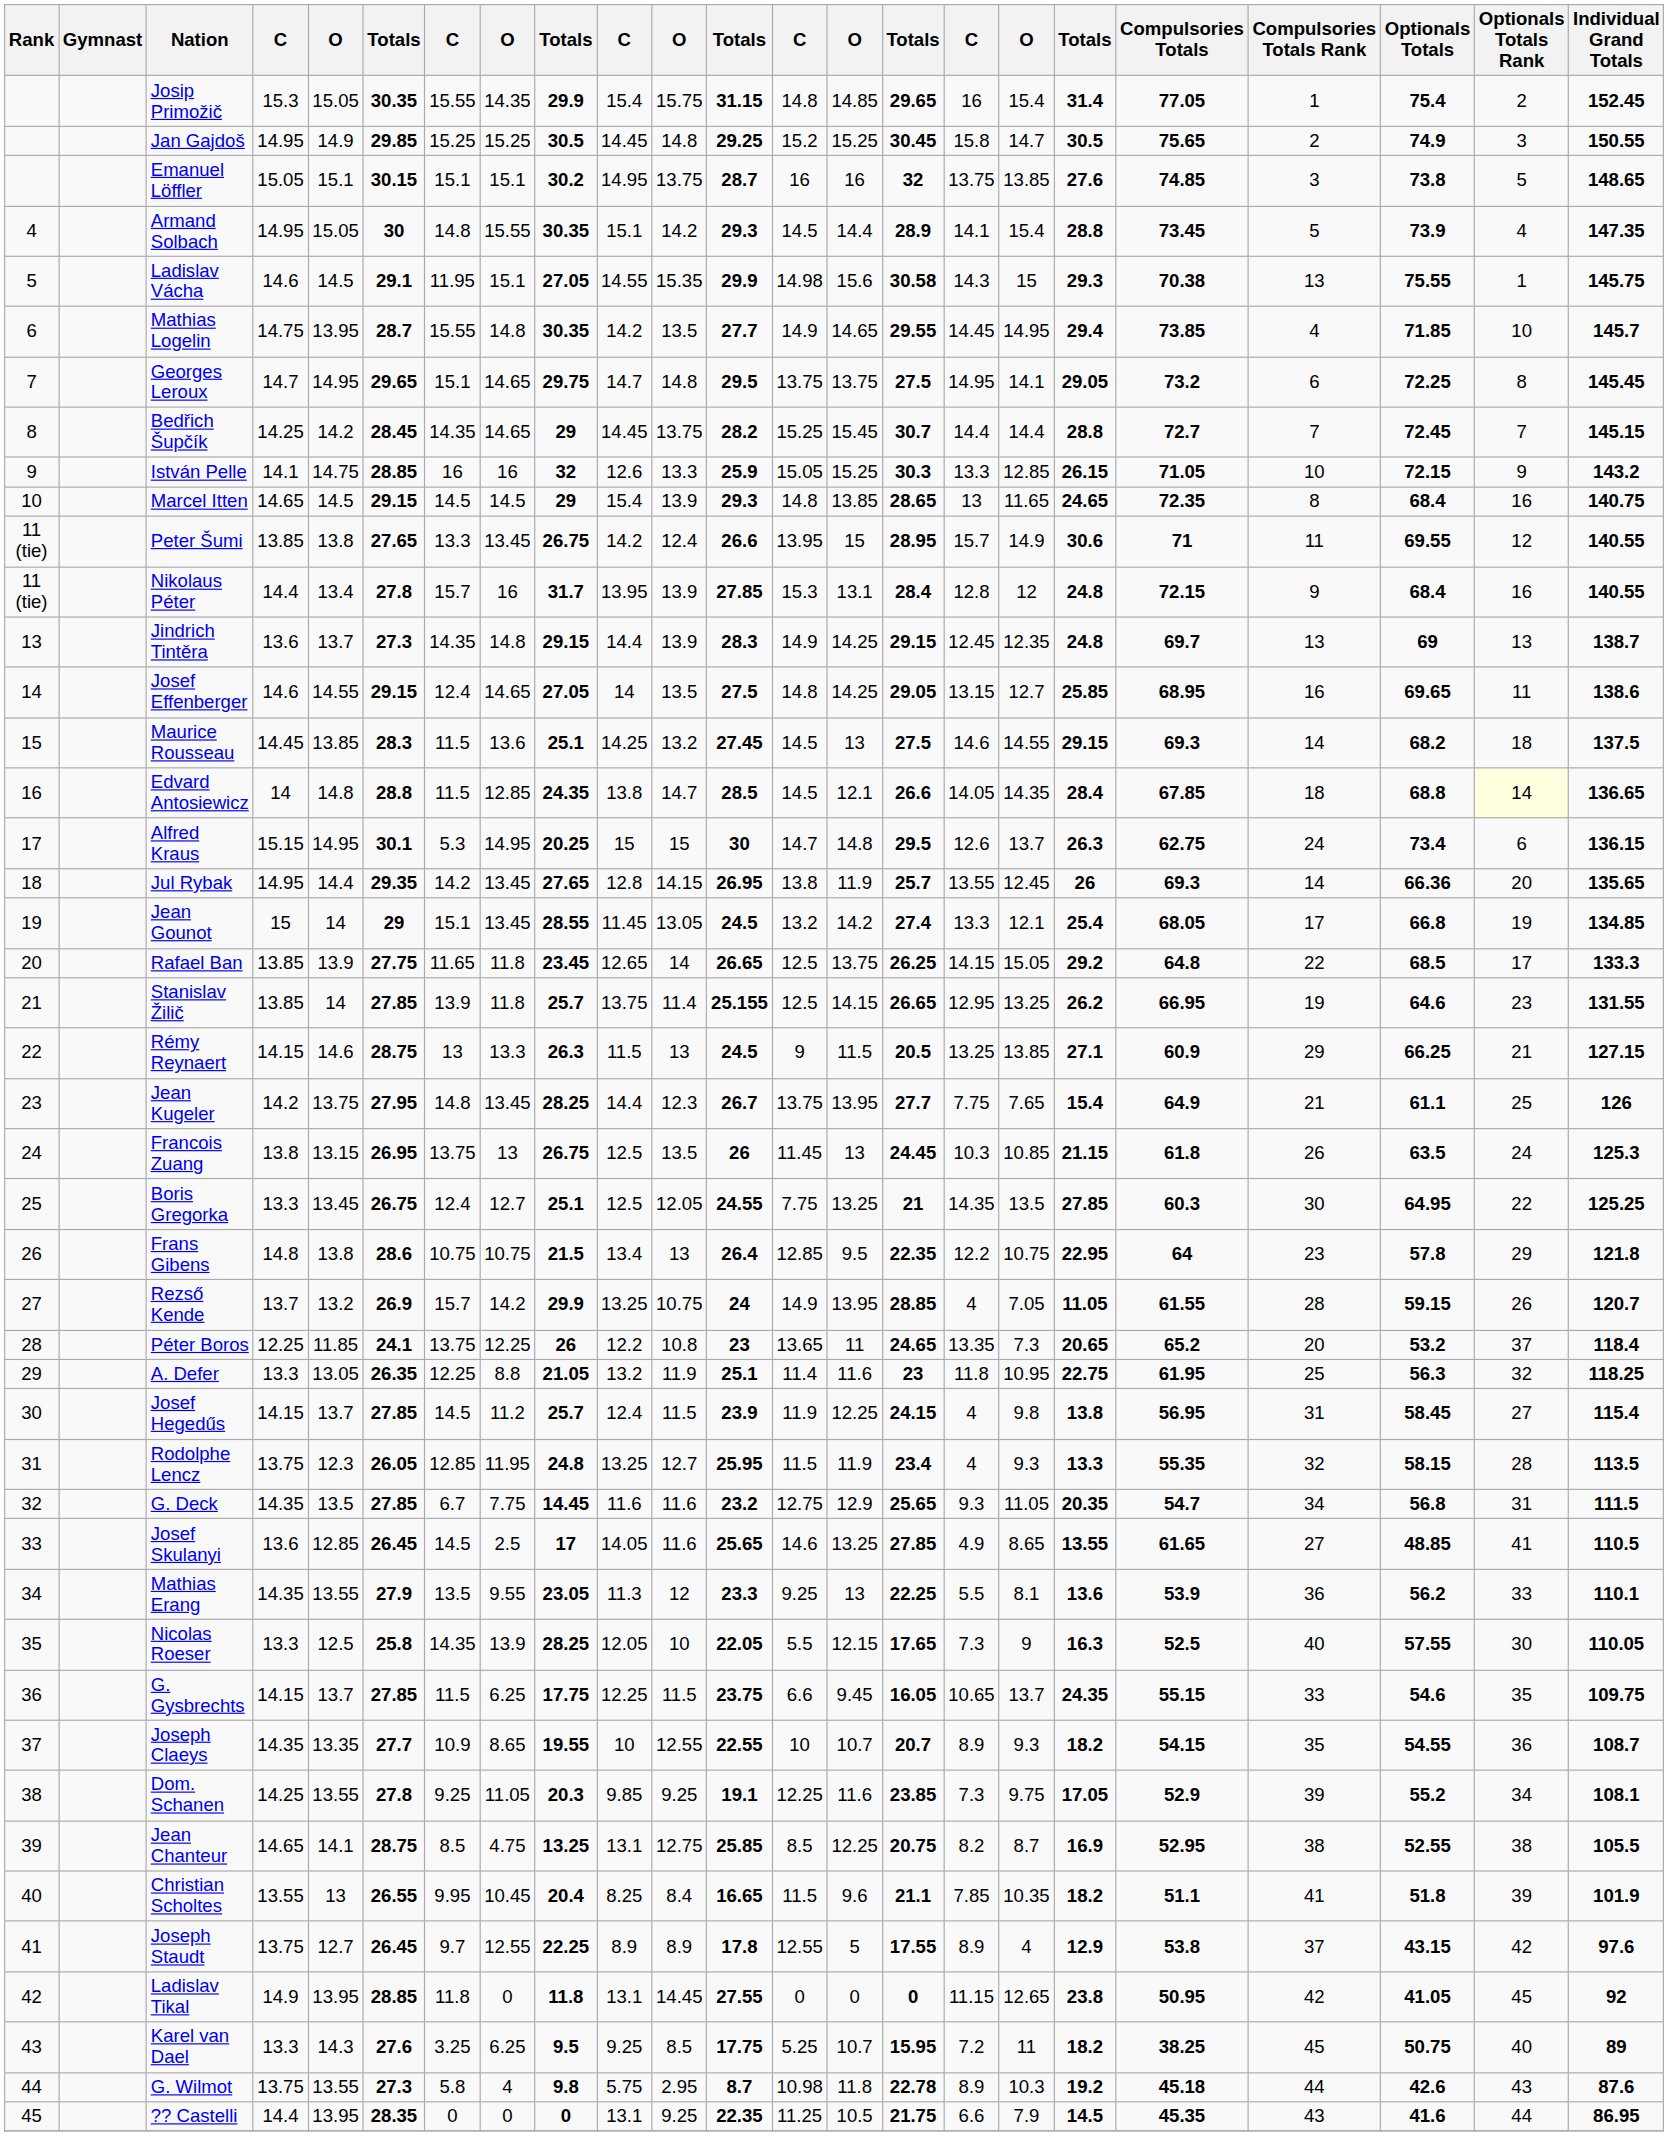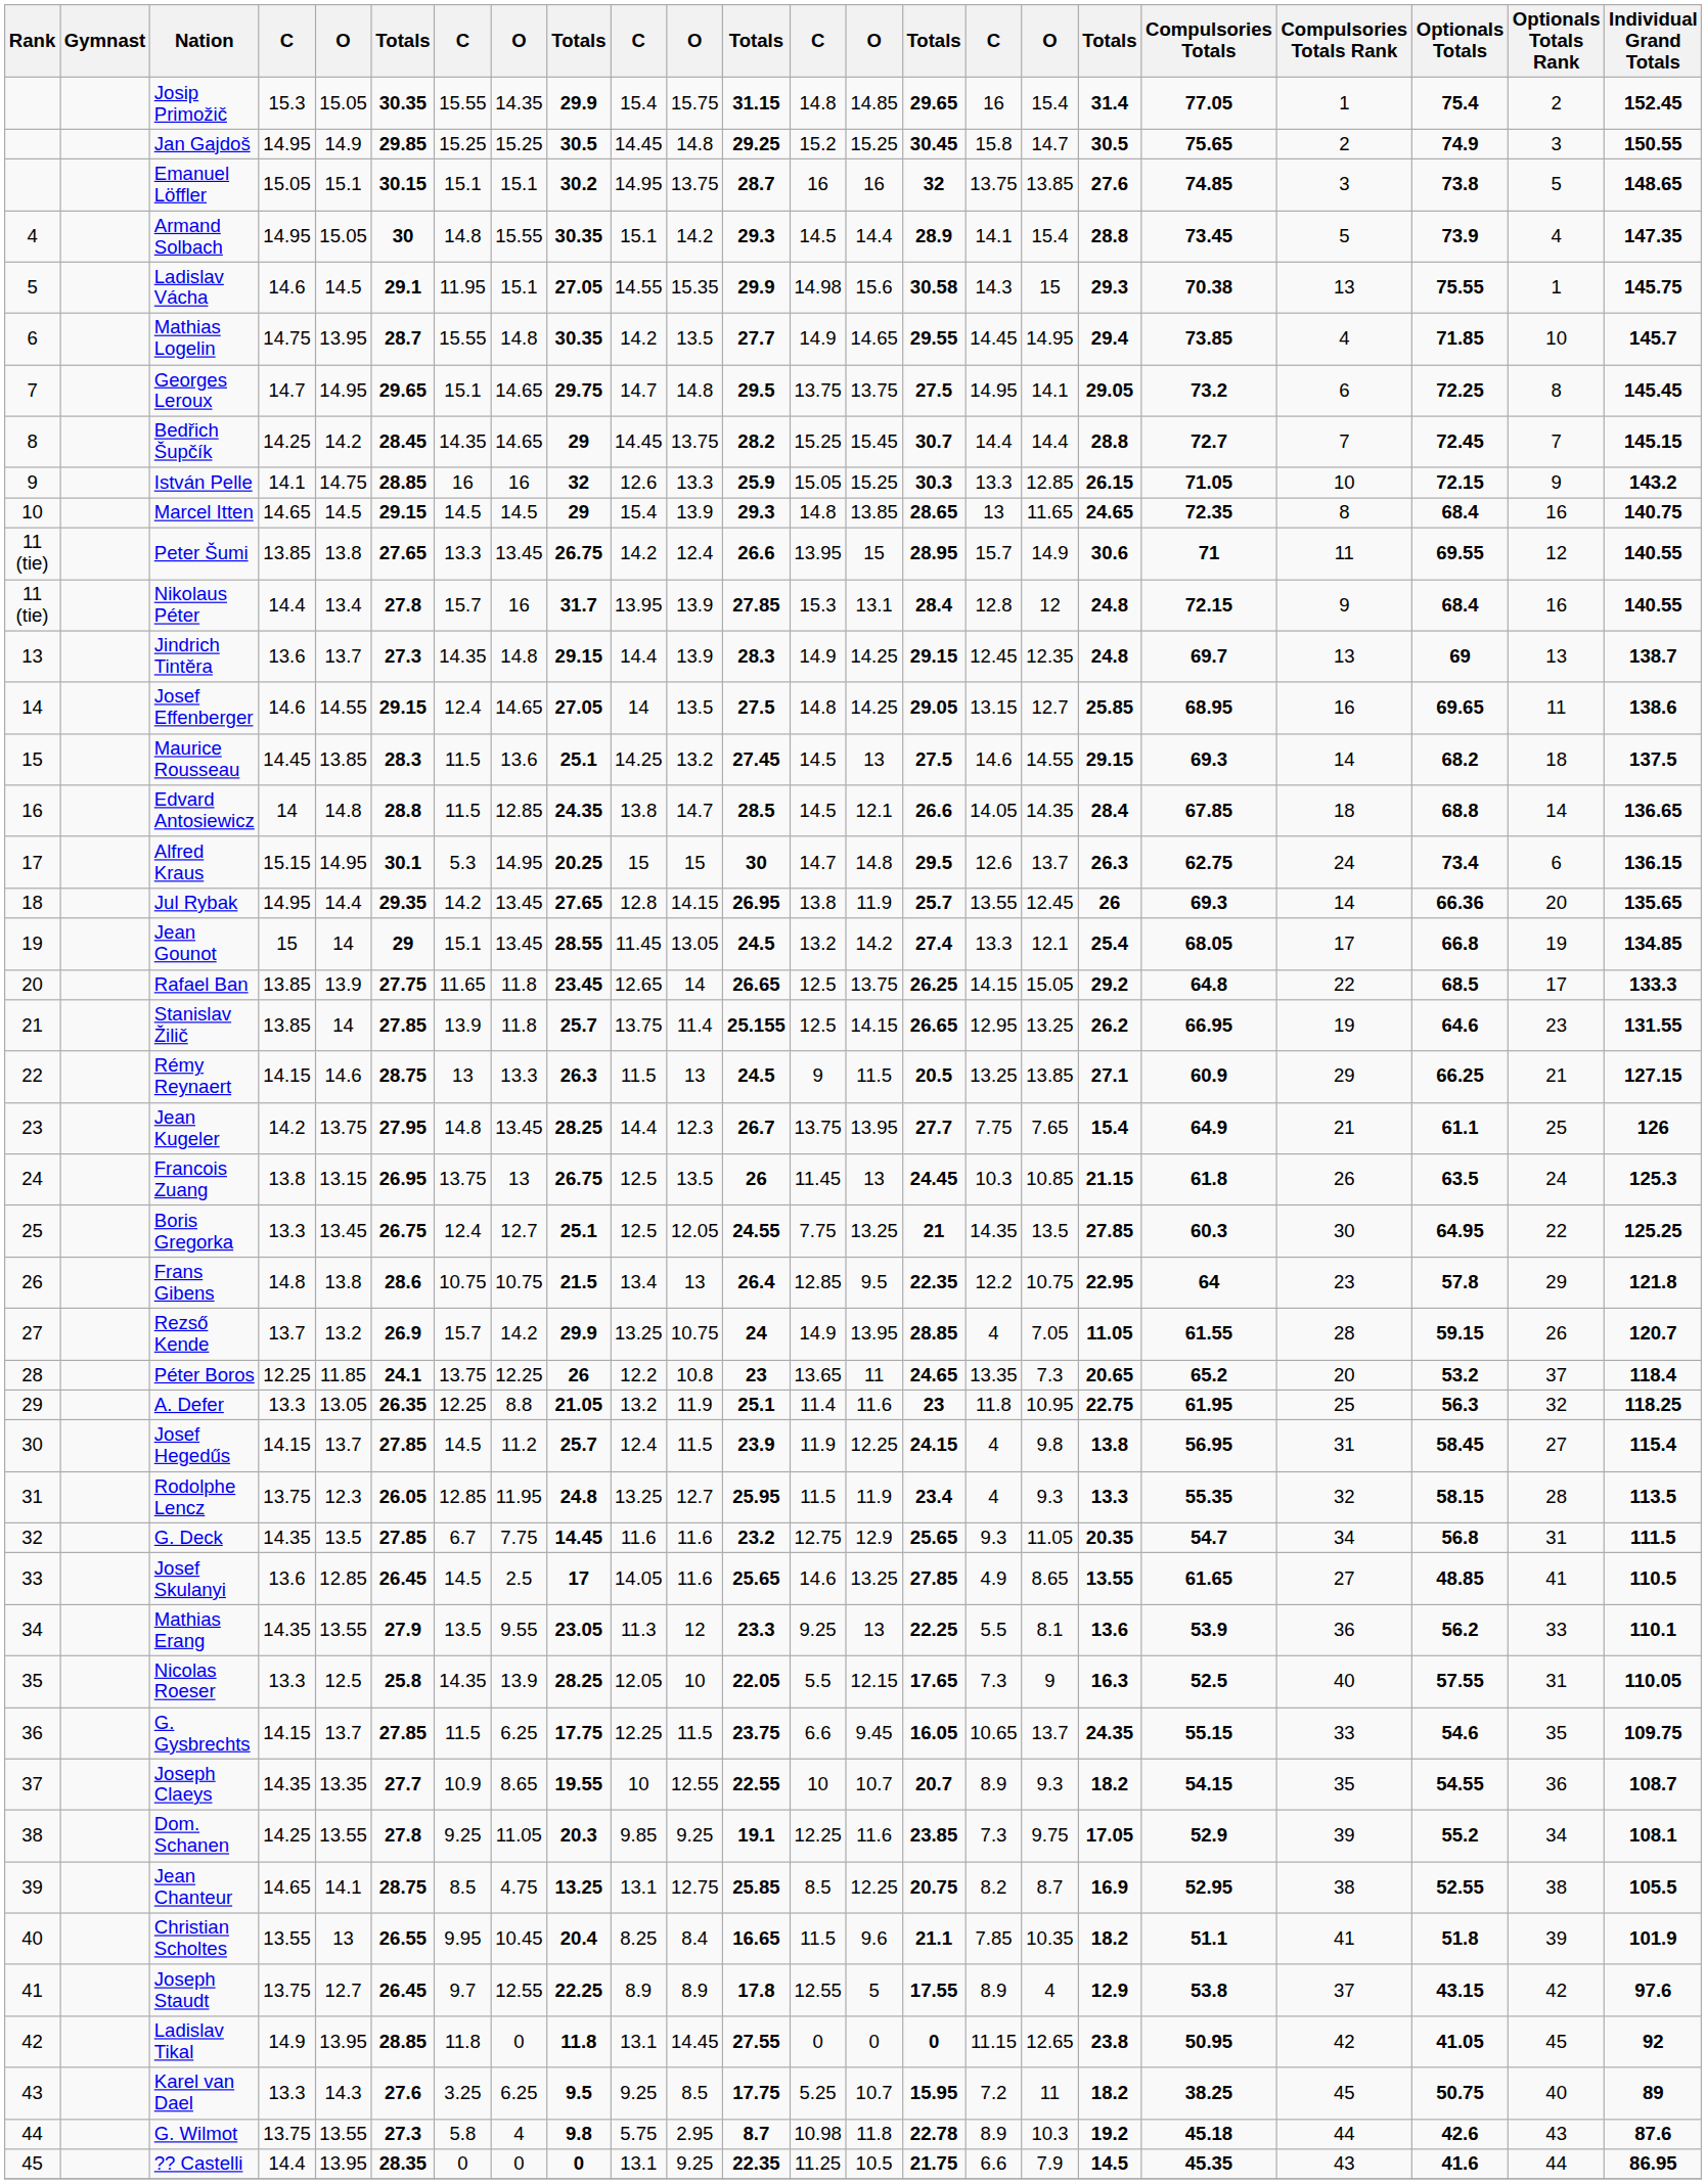Edvard Antosiewicz | Optionals Totals Rank: lightyellow background -> no background
Nicolas Roeser | Optionals Totals Rank: 30 -> 31
